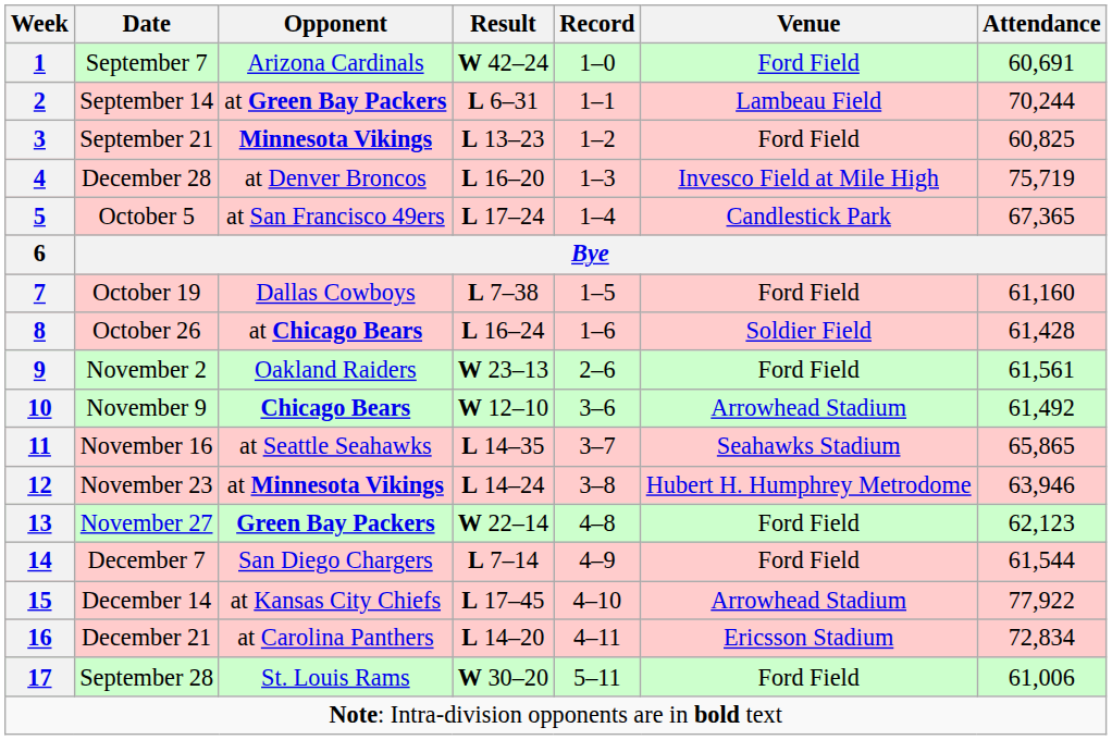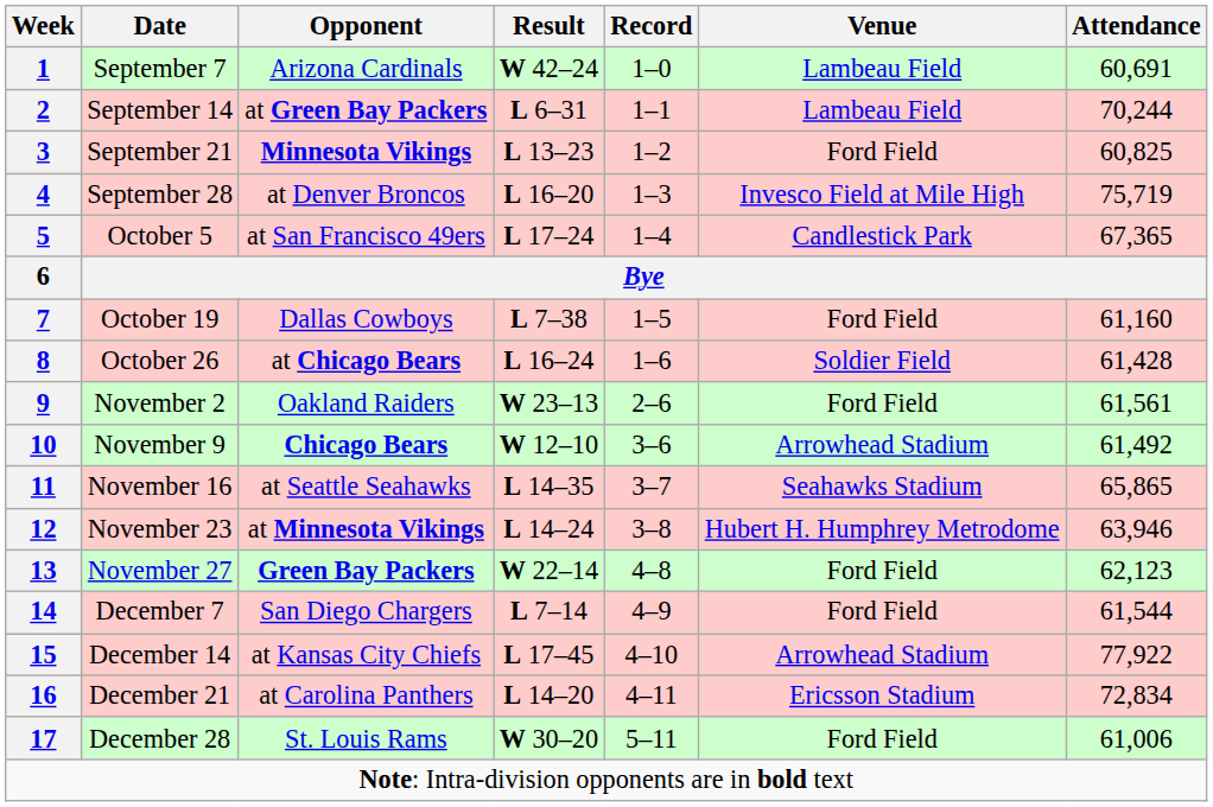1 | Venue: Ford Field -> Lambeau Field
4 | Date: December 28 -> September 28
17 | Date: September 28 -> December 28
